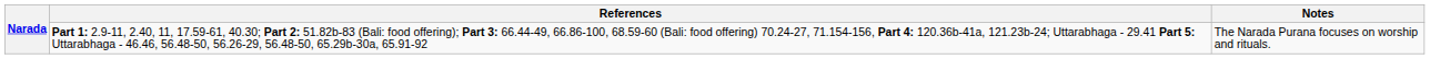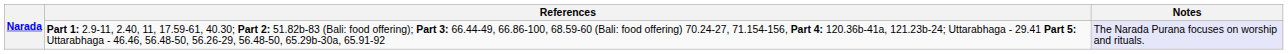row 2 | Notes: no background -> lavender background
